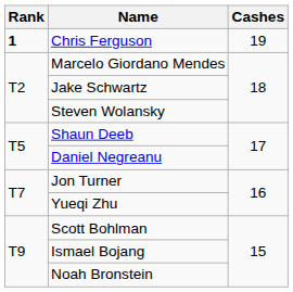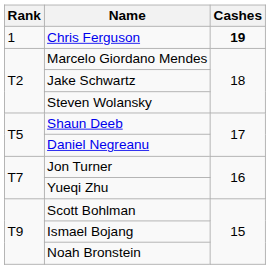Chris Ferguson | Rank: bold -> normal
Chris Ferguson | Cashes: normal -> bold
